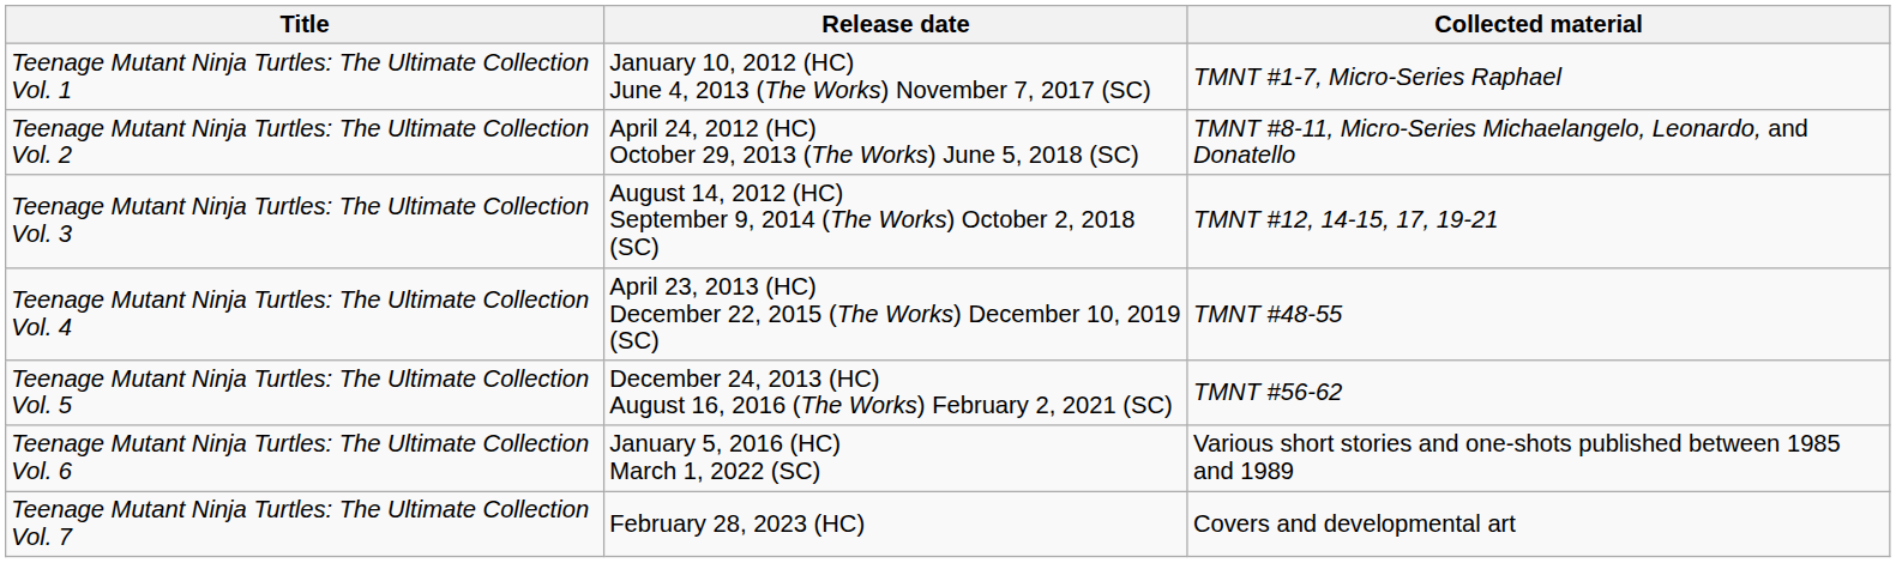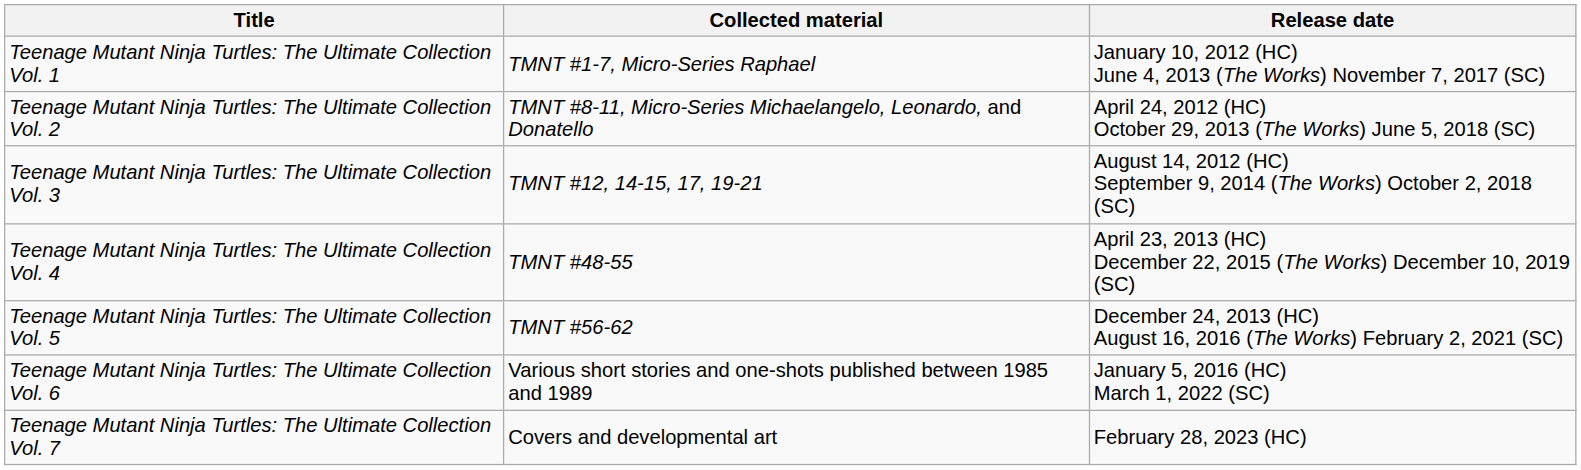columns swapped: Release date <-> Collected material
